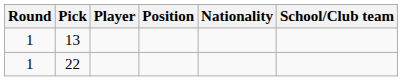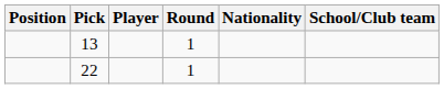columns swapped: Round <-> Position
